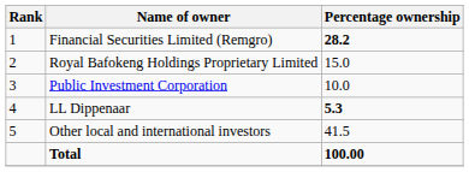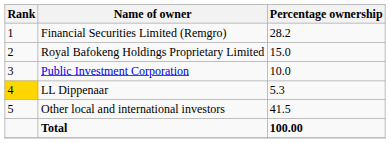Financial Securities Limited (Remgro) | Percentage ownership: bold -> normal
LL Dippenaar | Rank: no background -> gold background
LL Dippenaar | Percentage ownership: bold -> normal
